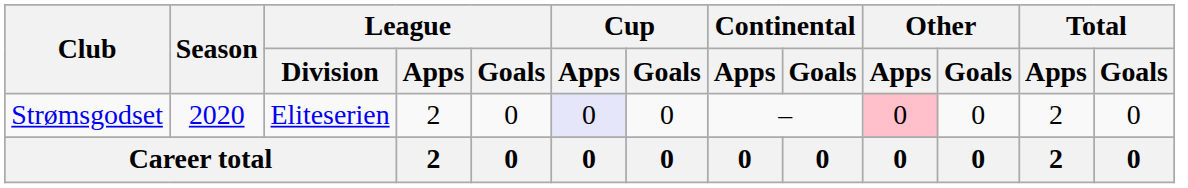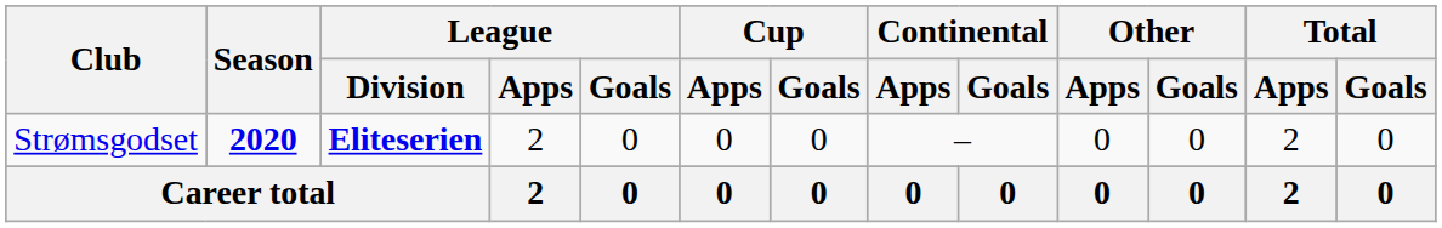Strømsgodset | Season: normal -> bold
Strømsgodset | League / Division: normal -> bold
Strømsgodset | Cup / Apps: lavender background -> no background
Strømsgodset | Other / Apps: pink background -> no background
